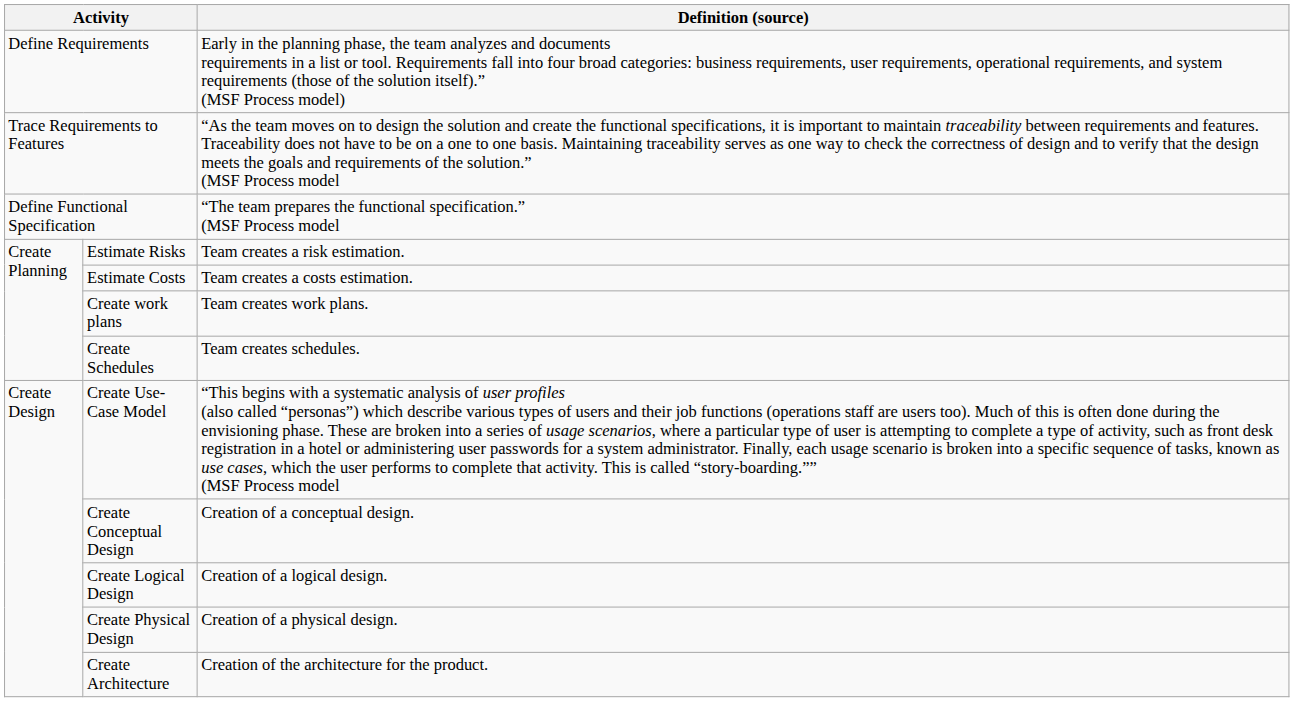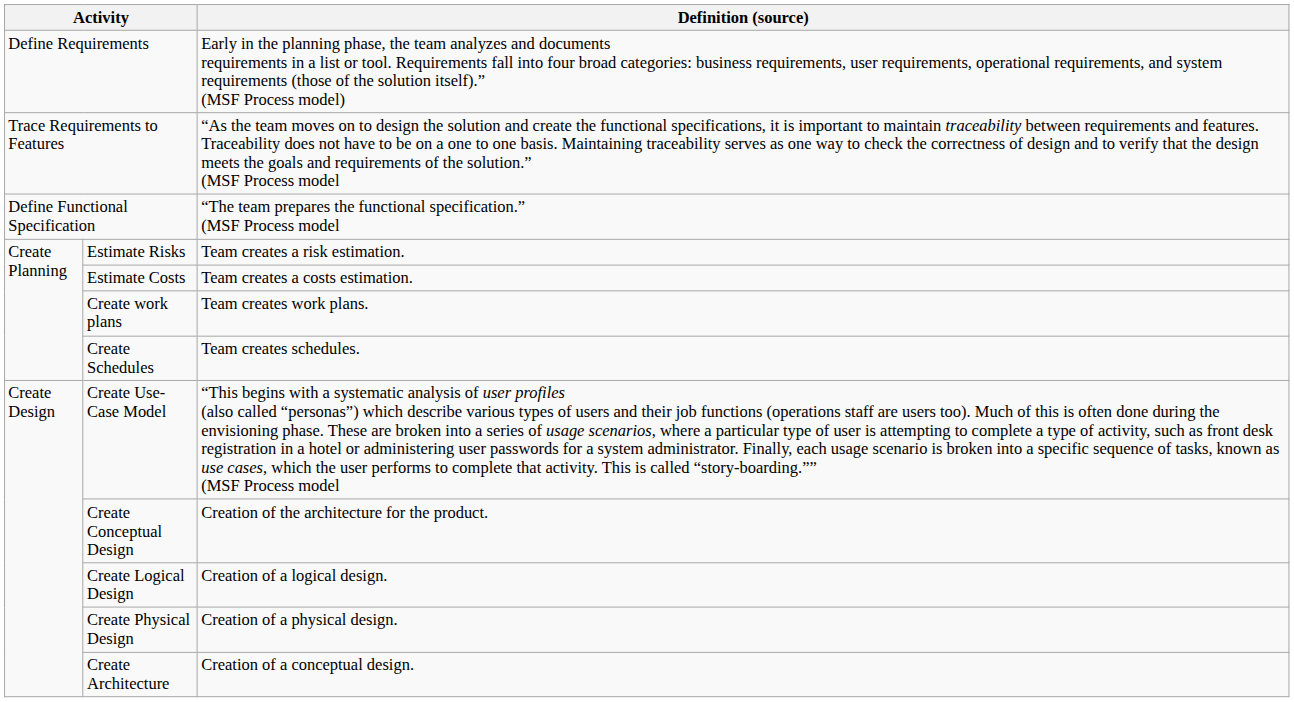Create Conceptual Design | Definition (source): Creation of a conceptual design. -> Creation of the architecture for the product.
Create Architecture | Definition (source): Creation of the architecture for the product. -> Creation of a conceptual design.
